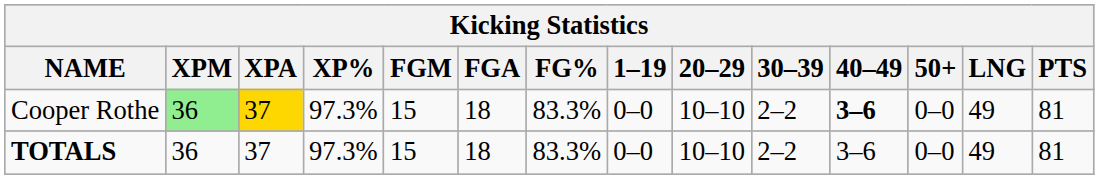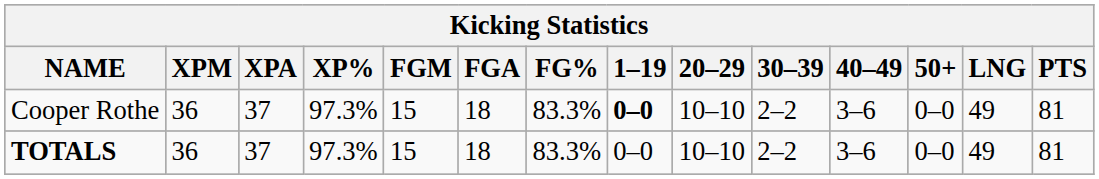Cooper Rothe | XPM: lightgreen background -> no background
Cooper Rothe | XPA: gold background -> no background
Cooper Rothe | 1–19: normal -> bold
Cooper Rothe | 40–49: bold -> normal
